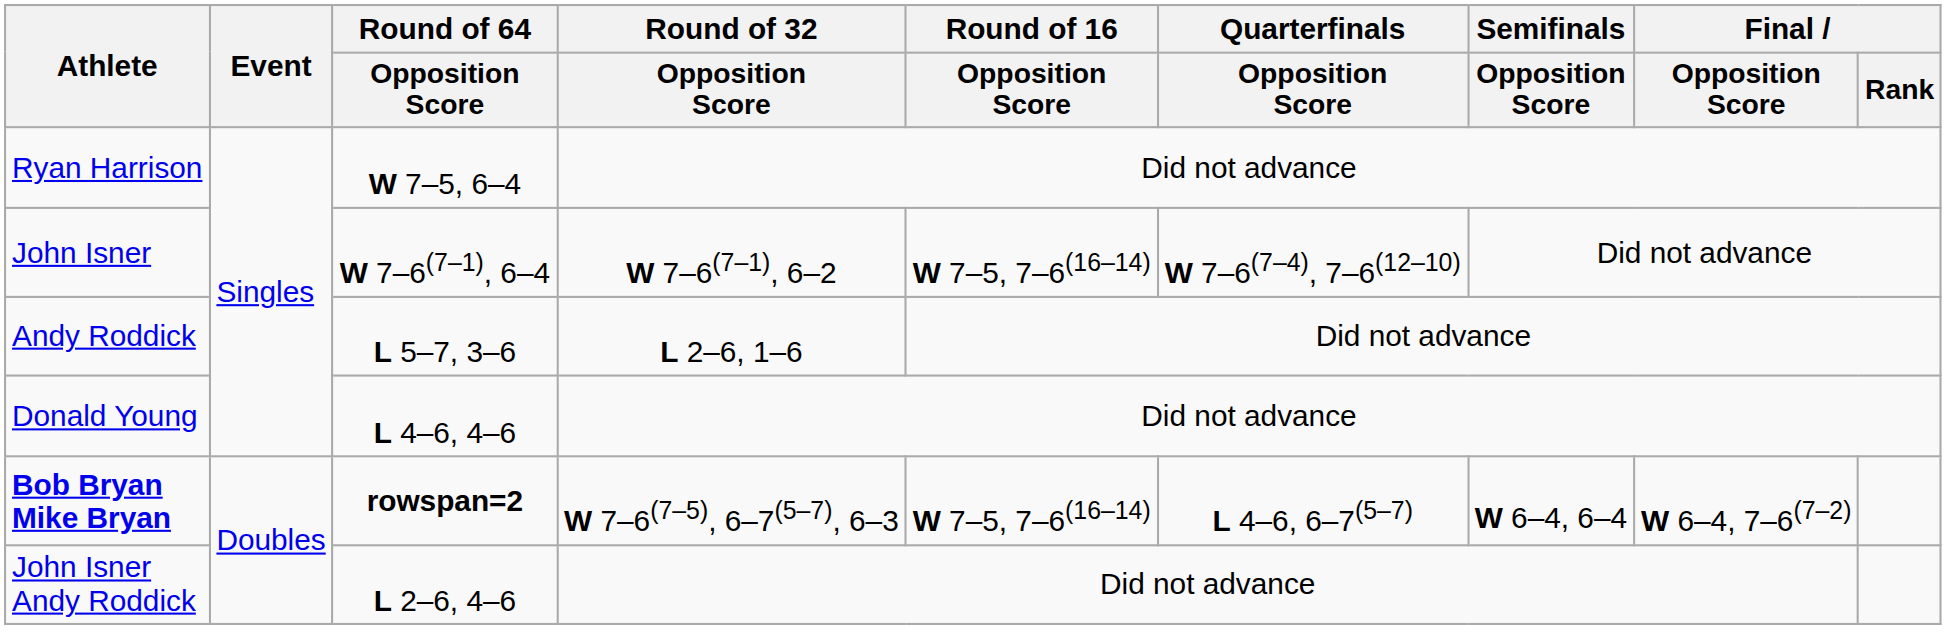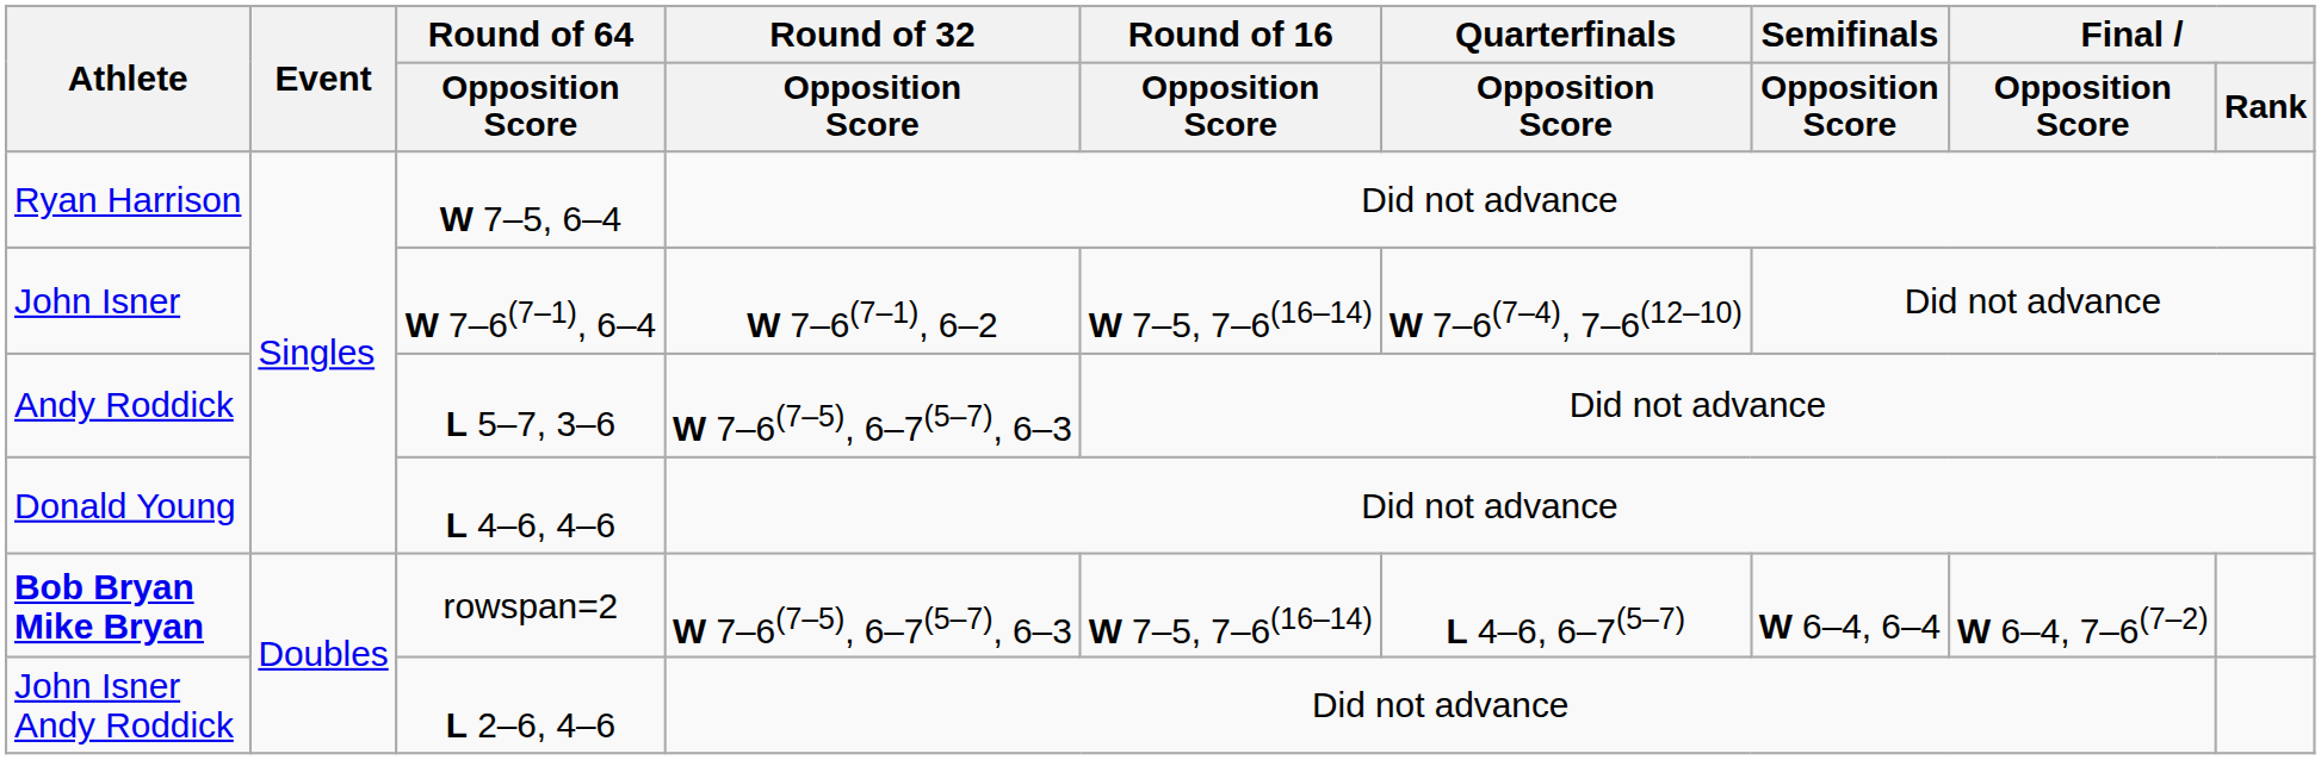Andy Roddick | Round of 32 / Opposition Score: L 2–6, 1–6 -> W 7–6(7–5), 6–7(5–7), 6–3
Bob Bryan Mike Bryan | Round of 64 / Opposition Score: bold -> normal
